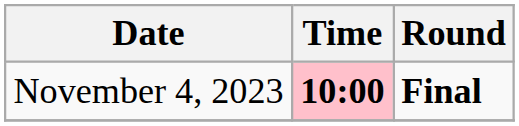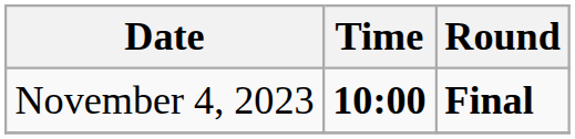November 4, 2023 | Time: pink background -> no background
